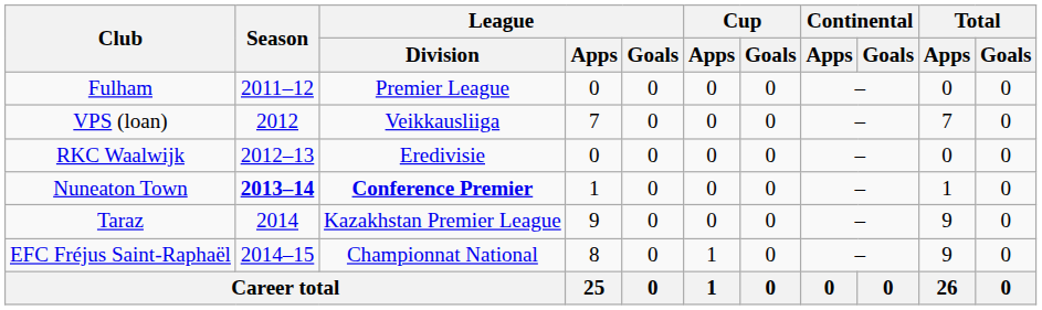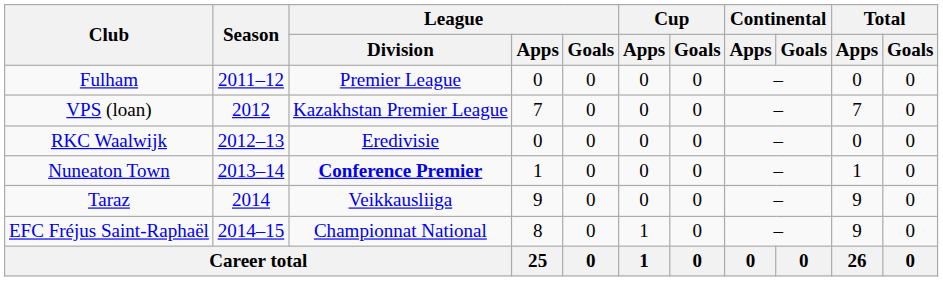VPS (loan) | League / Division: Veikkausliiga -> Kazakhstan Premier League
Nuneaton Town | Season: bold -> normal
Taraz | League / Division: Kazakhstan Premier League -> Veikkausliiga
